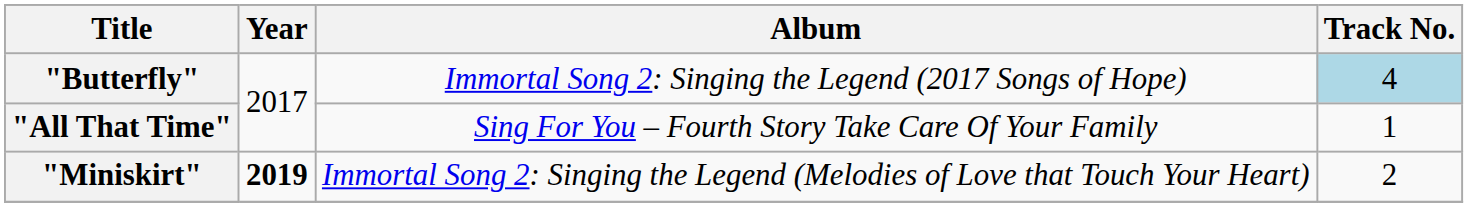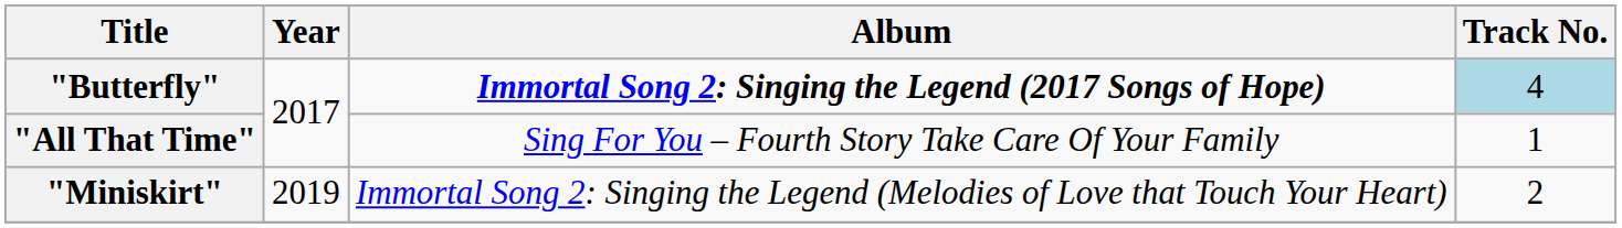"Butterfly" | Album: normal -> bold
"Miniskirt" | Year: bold -> normal
